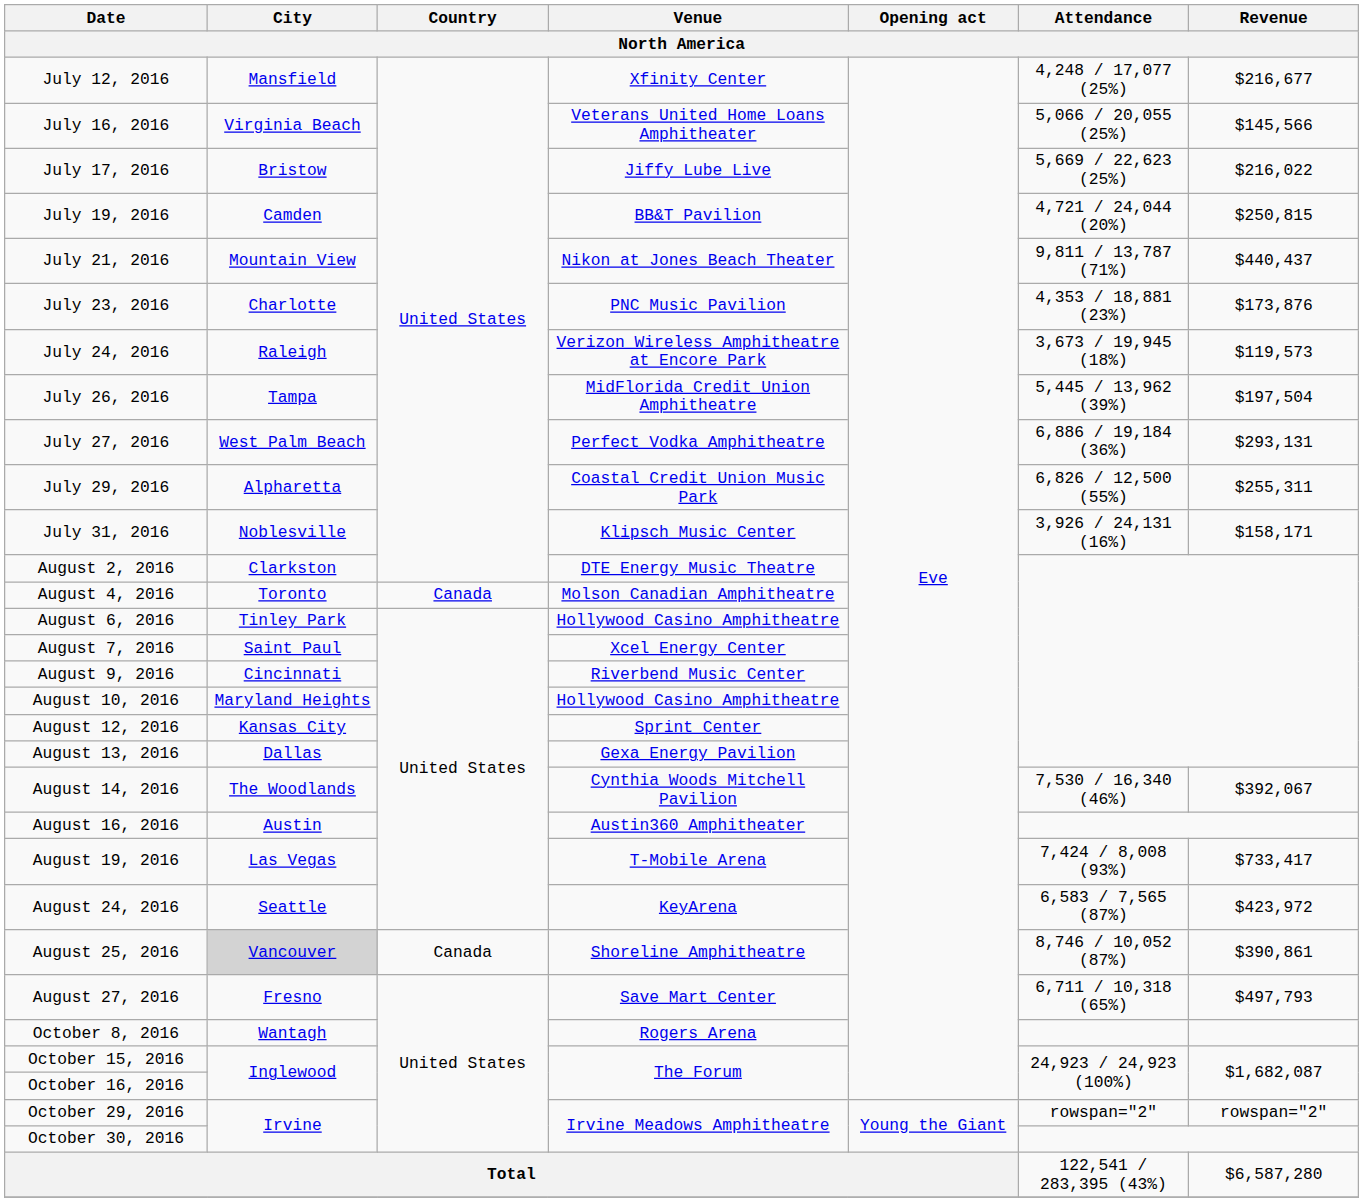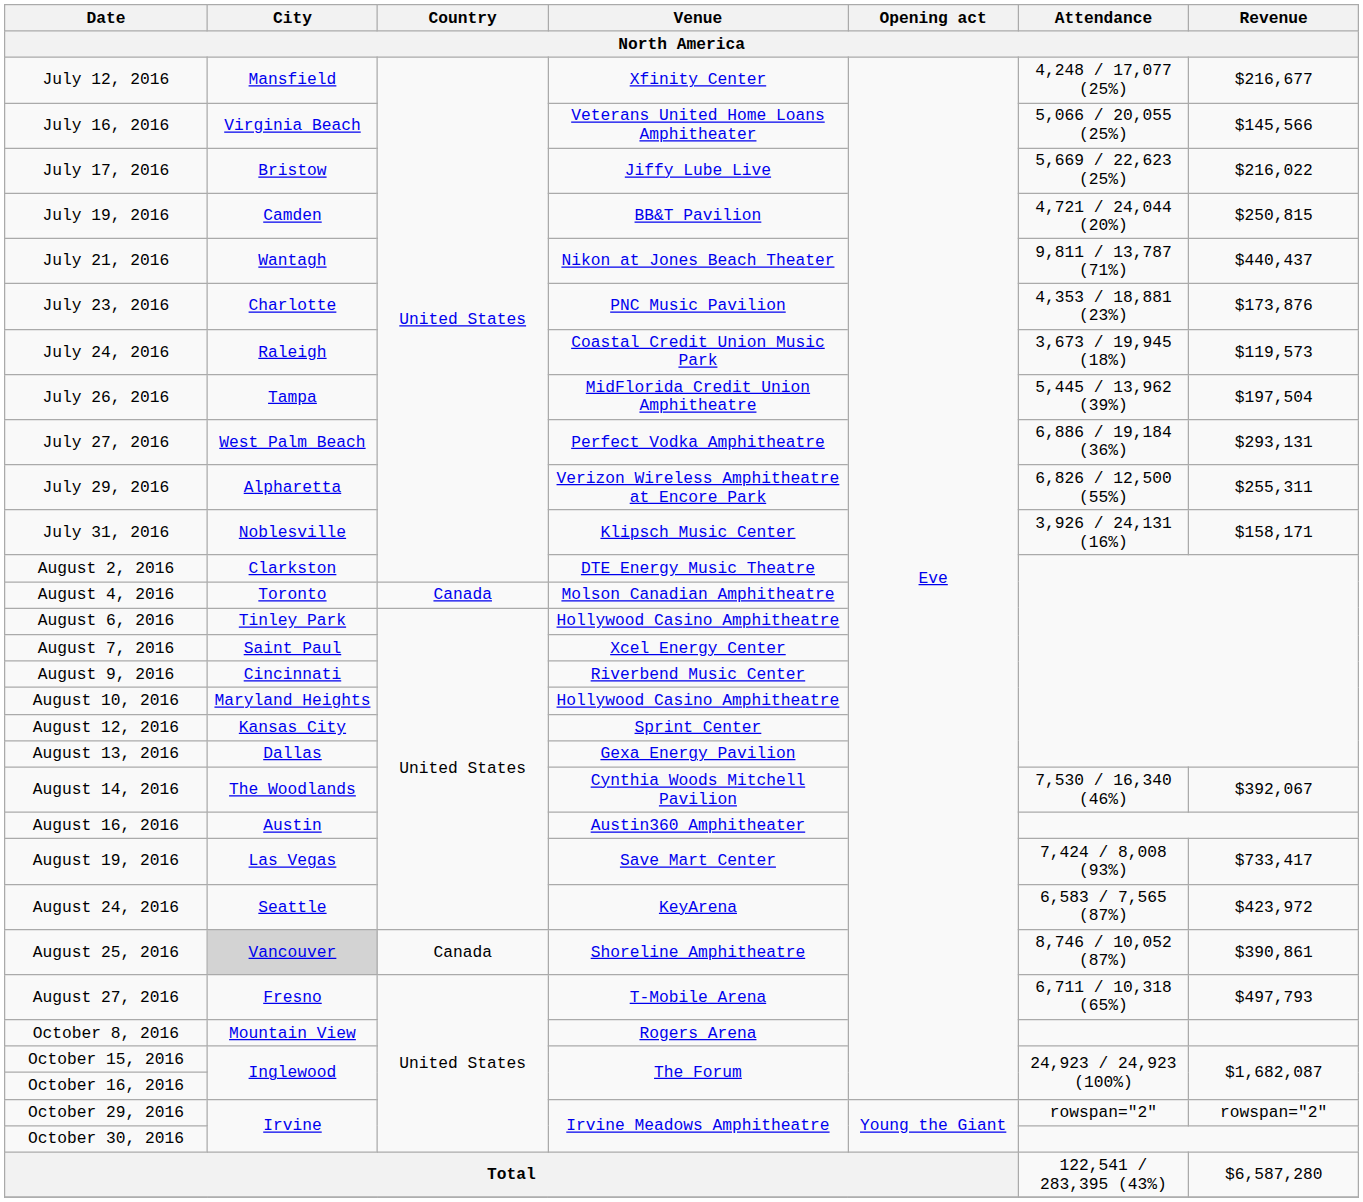July 21, 2016 | City: Mountain View -> Wantagh
July 24, 2016 | Venue: Verizon Wireless Amphitheatre at Encore Park -> Coastal Credit Union Music Park
July 29, 2016 | Venue: Coastal Credit Union Music Park -> Verizon Wireless Amphitheatre at Encore Park
August 19, 2016 | Venue: T-Mobile Arena -> Save Mart Center
August 27, 2016 | Venue: Save Mart Center -> T-Mobile Arena
October 8, 2016 | City: Wantagh -> Mountain View
